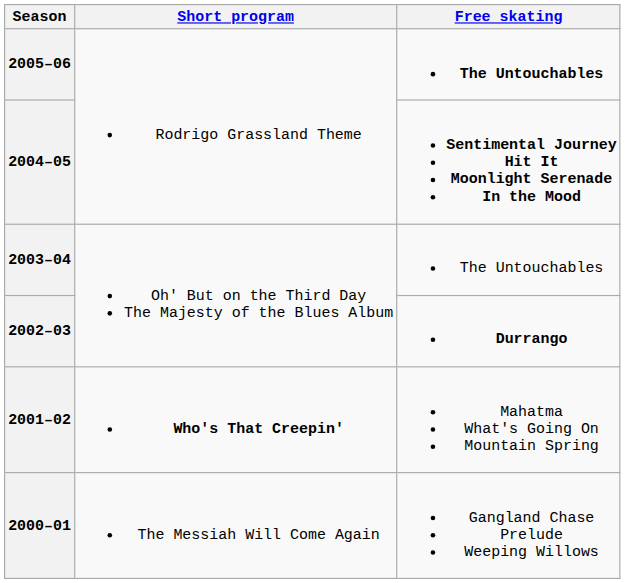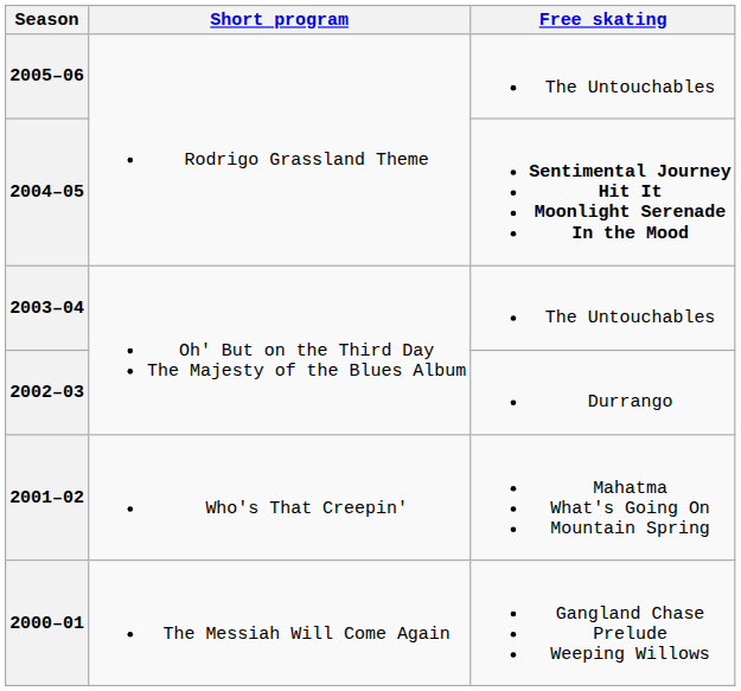2005–06 | Free skating: bold -> normal
2002–03 | Free skating: bold -> normal
2001–02 | Short program: bold -> normal
